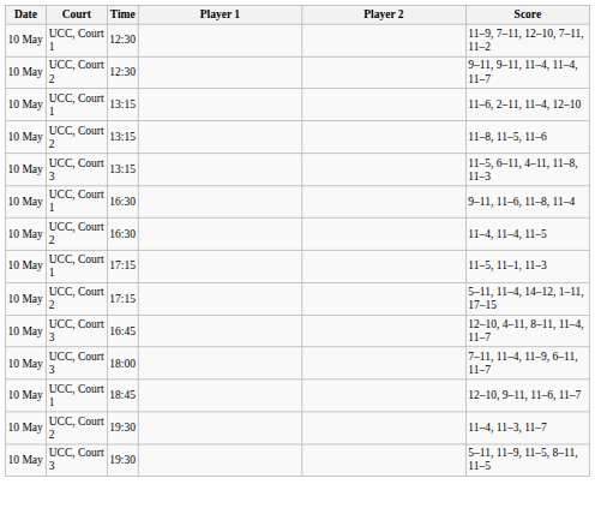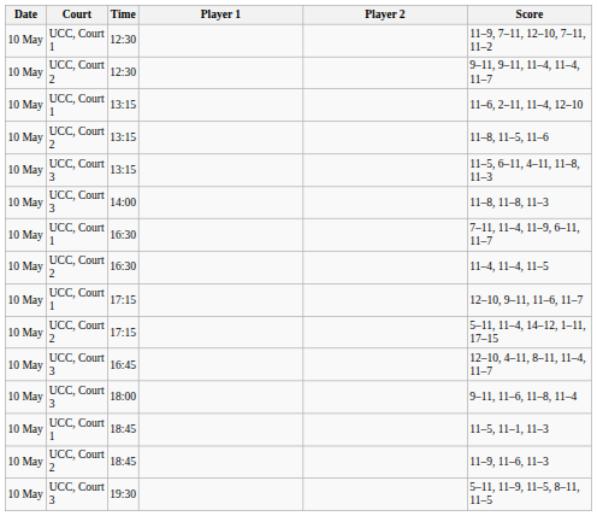+ row: 10 May | UCC, Court 3 | 14:00 | 11–8, 11–8, 11–3
UCC, Court 1 / 16:30 | Score: 9–11, 11–6, 11–8, 11–4 -> 7–11, 11–4, 11–9, 6–11, 11–7
UCC, Court 1 / 17:15 | Score: 11–5, 11–1, 11–3 -> 12–10, 9–11, 11–6, 11–7
18:00 | Score: 7–11, 11–4, 11–9, 6–11, 11–7 -> 9–11, 11–6, 11–8, 11–4
UCC, Court 1 / 18:45 | Score: 12–10, 9–11, 11–6, 11–7 -> 11–5, 11–1, 11–3
+ row: 10 May | UCC, Court 2 | 18:45 | 11–9, 11–6, 11–3
- row: 10 May | UCC, Court 2 | 19:30 | 11–4, 11–3, 11–7
